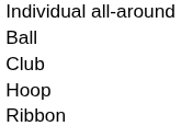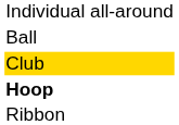Club | column 1: no background -> gold background
Hoop | column 1: normal -> bold
